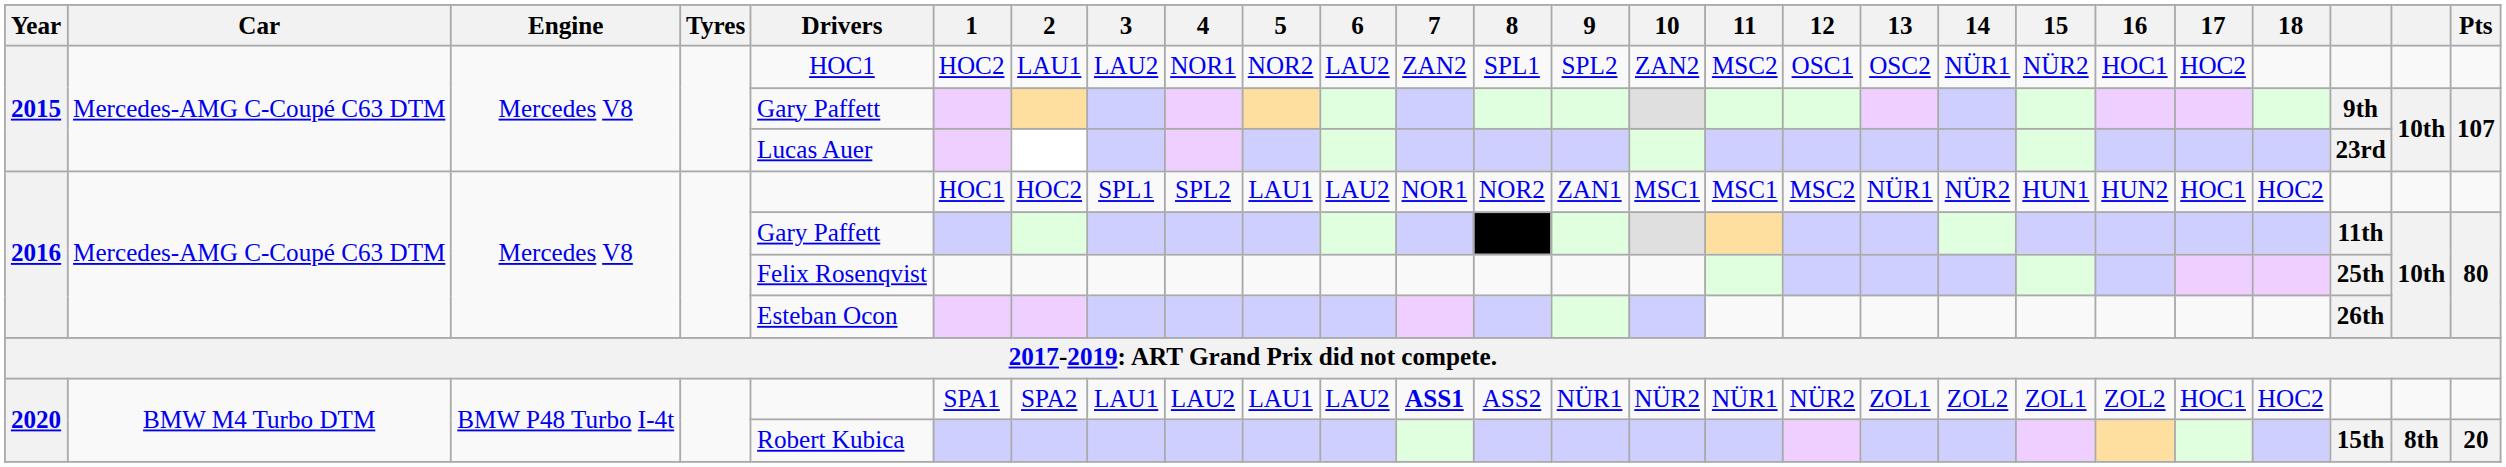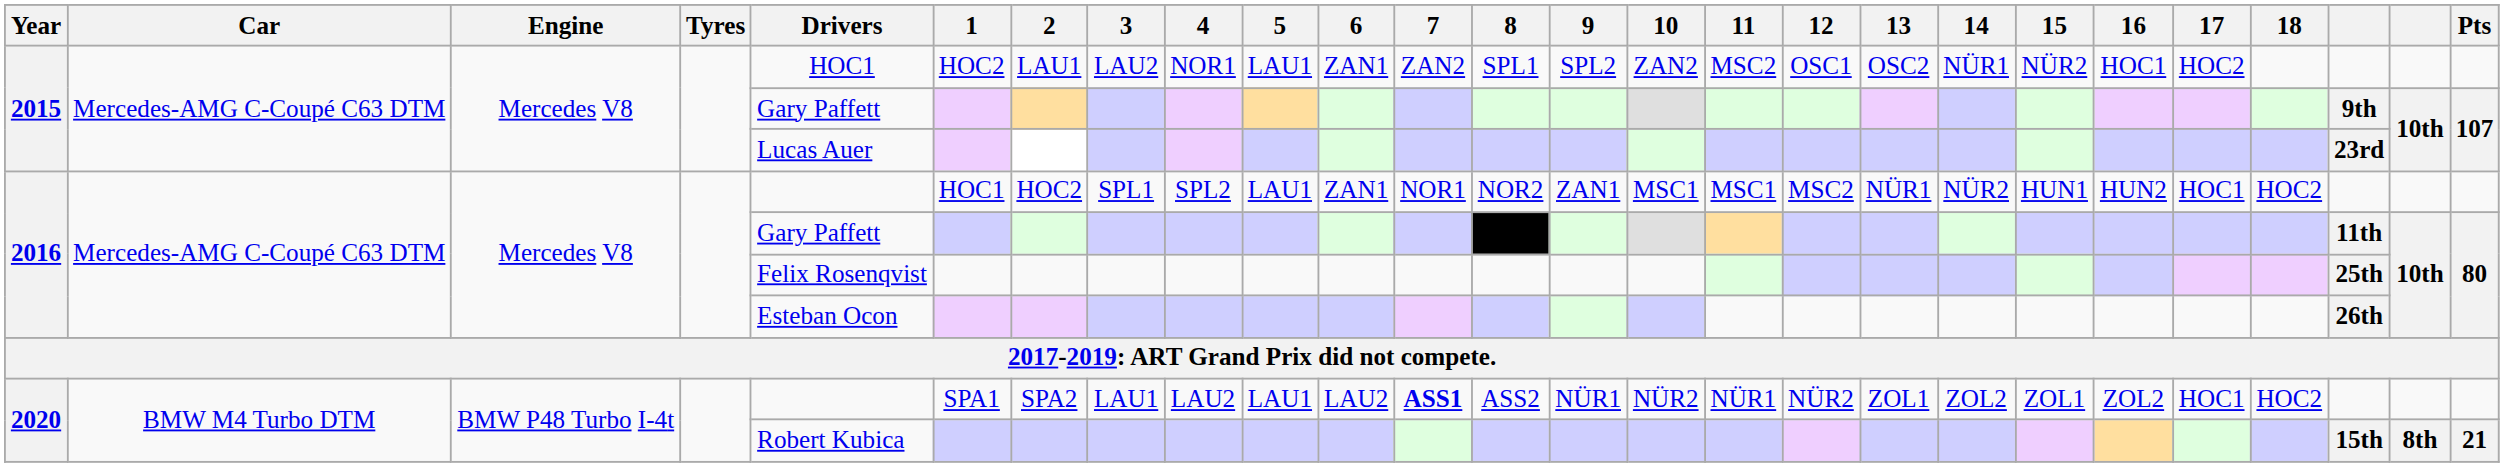row 2 | 5: NOR2 -> LAU1
row 2 | 6: LAU2 -> ZAN1
row 5 | 6: LAU2 -> ZAN1
row 11 | Pts: 20 -> 21
